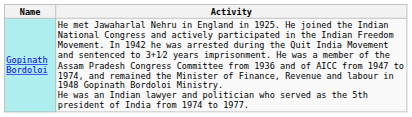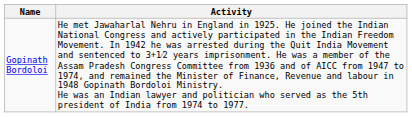Gopinath Bordoloi | Name: paleturquoise background -> no background
